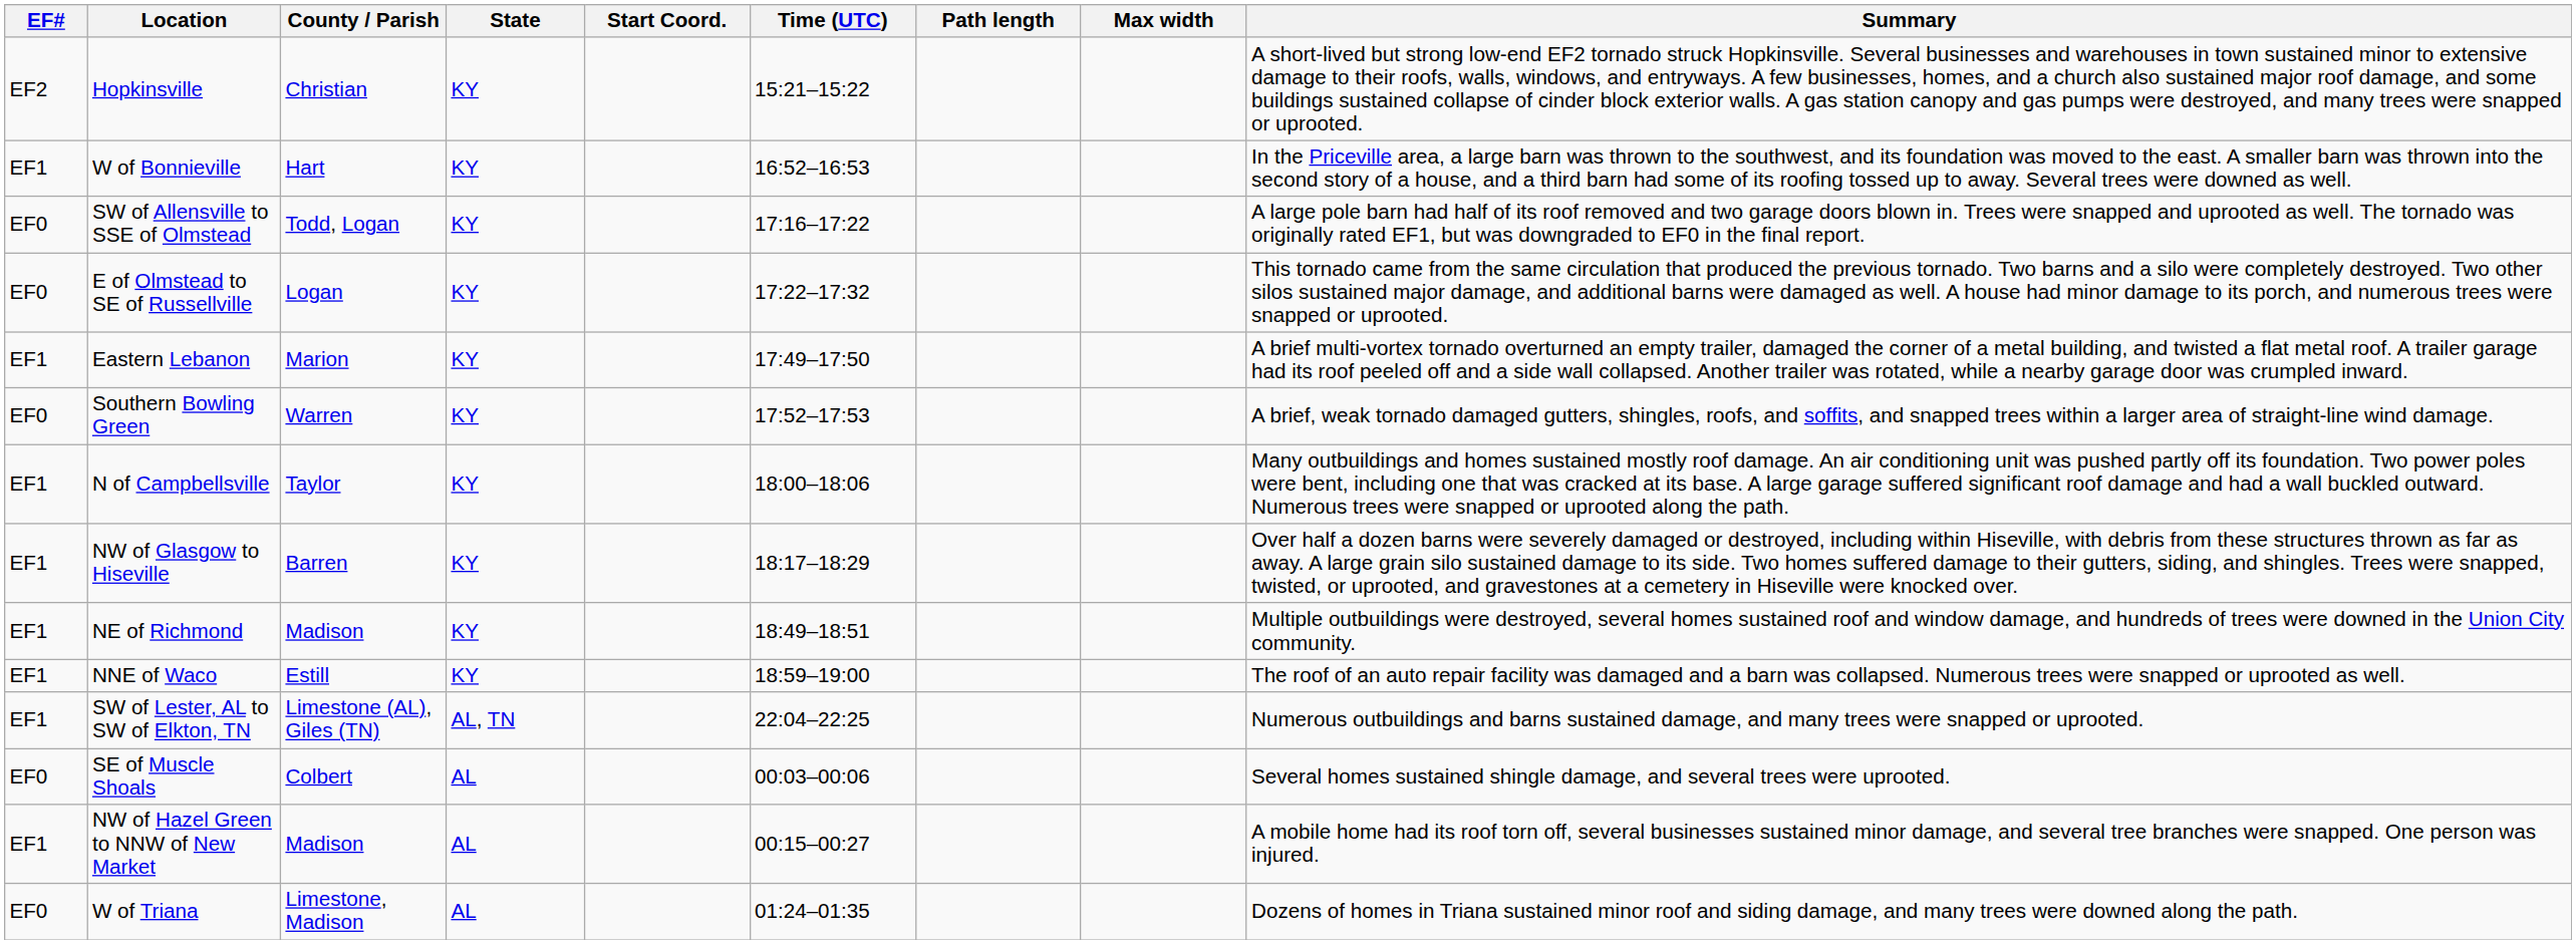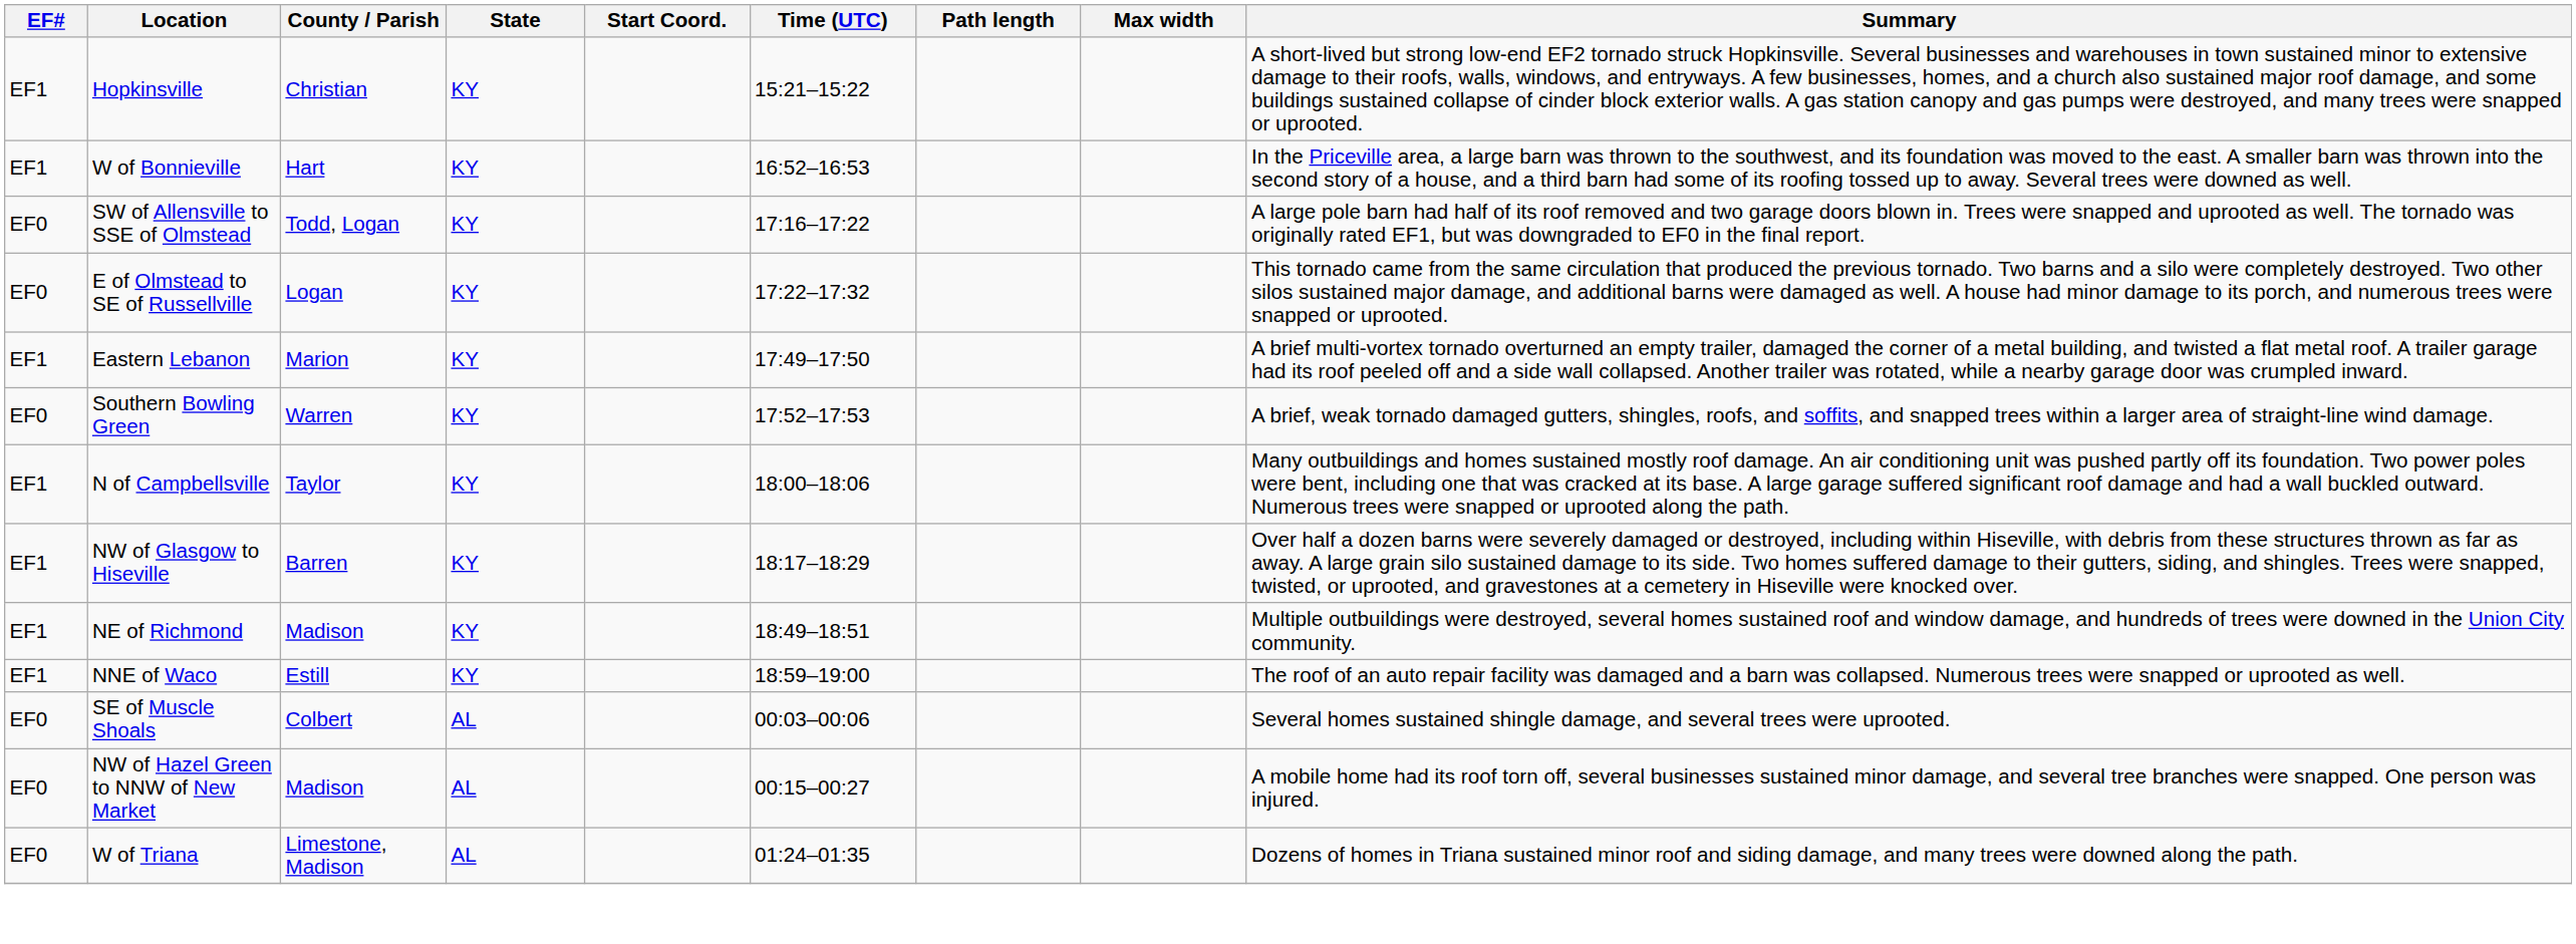Hopkinsville | EF#: EF2 -> EF1
- row: EF1 | SW of Lester, AL to SW of Elkton, TN | Limestone (AL), Giles (TN) | AL, TN | 22:04–22:25 | Numerous outbuildings and barns sustained damage, and many trees were snapped or uprooted.
NW of Hazel Green to NNW of New Market | EF#: EF1 -> EF0
